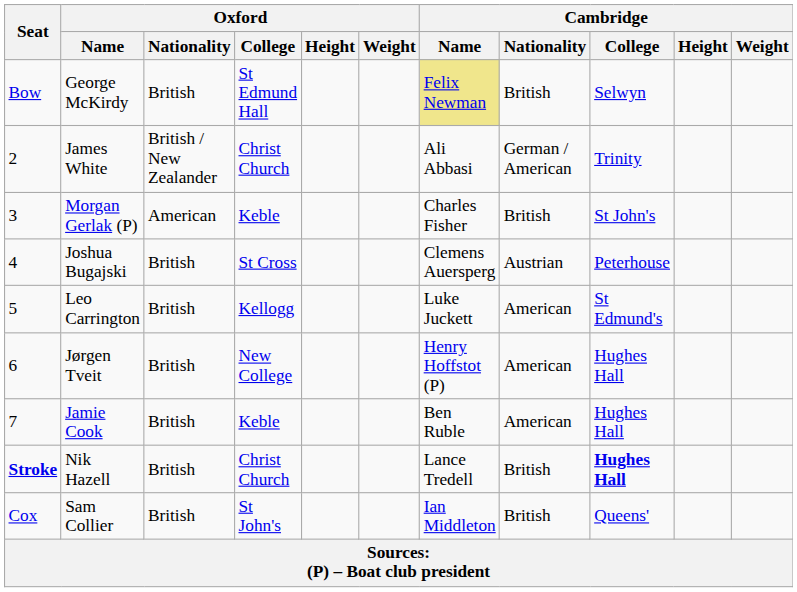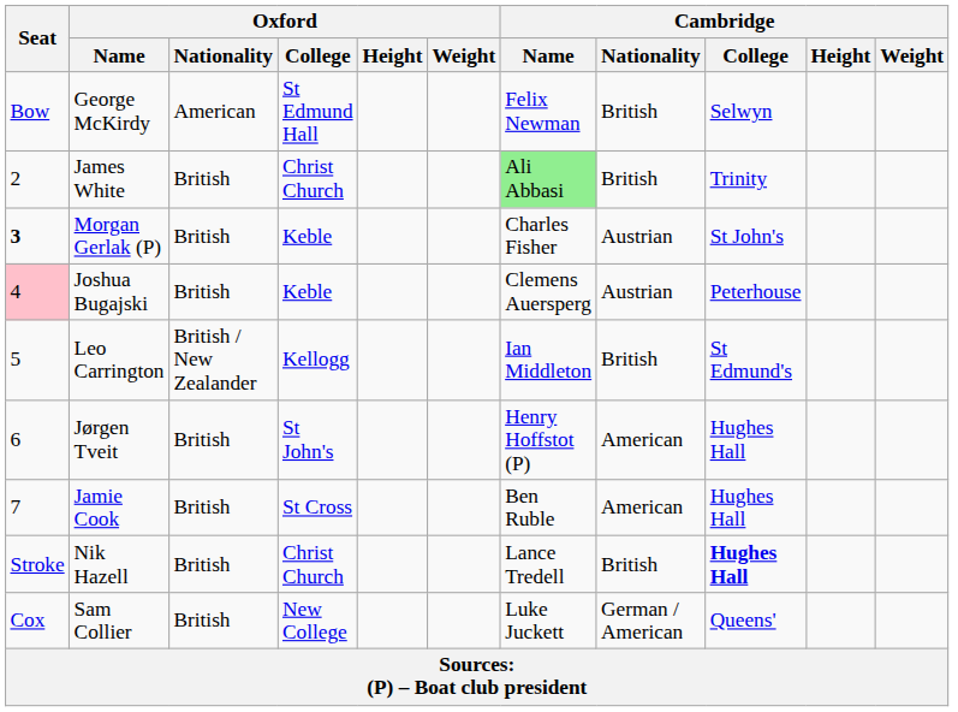George McKirdy | Oxford / Nationality: British -> American
George McKirdy | Cambridge / Name: khaki background -> no background
James White | Oxford / Nationality: British / New Zealander -> British
James White | Cambridge / Name: no background -> lightgreen background
James White | Cambridge / Nationality: German / American -> British
Morgan Gerlak (P) | Seat: normal -> bold
Morgan Gerlak (P) | Oxford / Nationality: American -> British
Morgan Gerlak (P) | Cambridge / Nationality: British -> Austrian
Joshua Bugajski | Seat: no background -> pink background
Joshua Bugajski | Oxford / College: St Cross -> Keble
Leo Carrington | Oxford / Nationality: British -> British / New Zealander
Leo Carrington | Cambridge / Name: Luke Juckett -> Ian Middleton
Leo Carrington | Cambridge / Nationality: American -> British
Jørgen Tveit | Oxford / College: New College -> St John's
Jamie Cook | Oxford / College: Keble -> St Cross
Nik Hazell | Seat: bold -> normal
Sam Collier | Oxford / College: St John's -> New College
Sam Collier | Cambridge / Name: Ian Middleton -> Luke Juckett
Sam Collier | Cambridge / Nationality: British -> German / American
